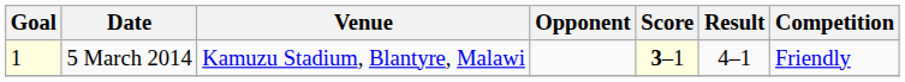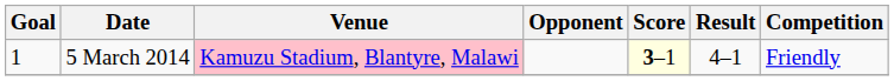5 March 2014 | Goal: lightyellow background -> no background
5 March 2014 | Venue: no background -> pink background
